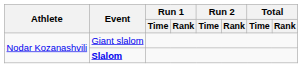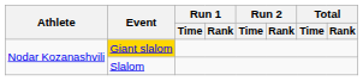Giant slalom | Event: no background -> gold background
Slalom | Event: bold -> normal
